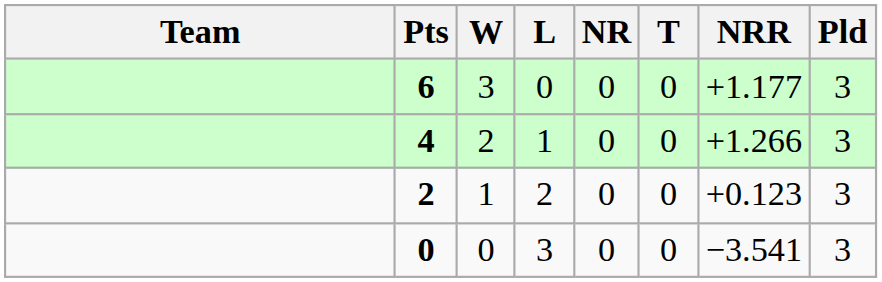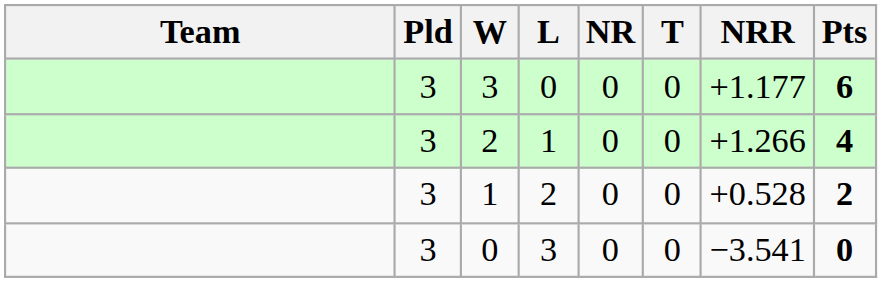columns swapped: Pld <-> Pts
row 4 | NRR: +0.123 -> +0.528
